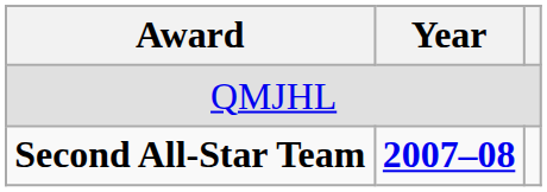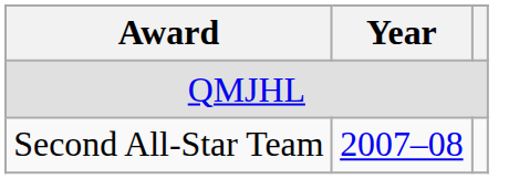Second All-Star Team | Award: bold -> normal
Second All-Star Team | Year: bold -> normal
